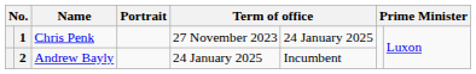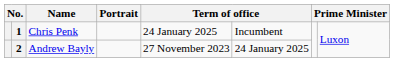1 | column 5: 27 November 2023 -> 24 January 2025
1 | column 6: 24 January 2025 -> Incumbent
2 | column 5: 24 January 2025 -> 27 November 2023
2 | column 6: Incumbent -> 24 January 2025
